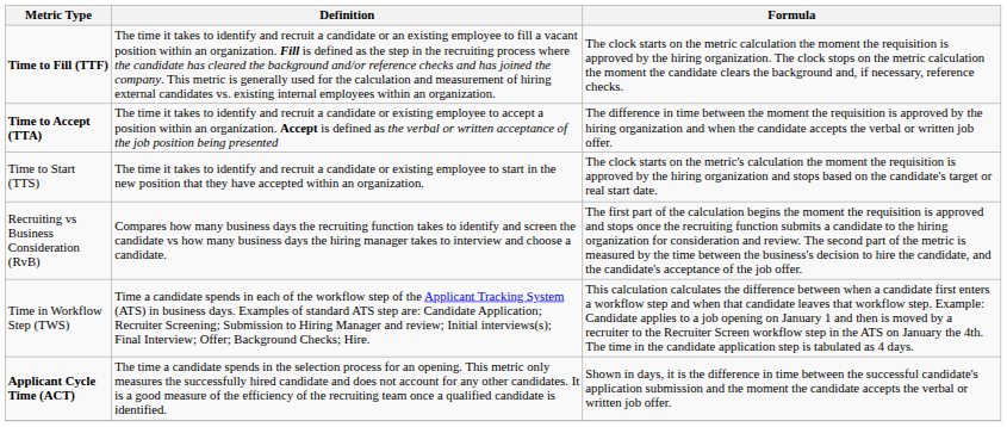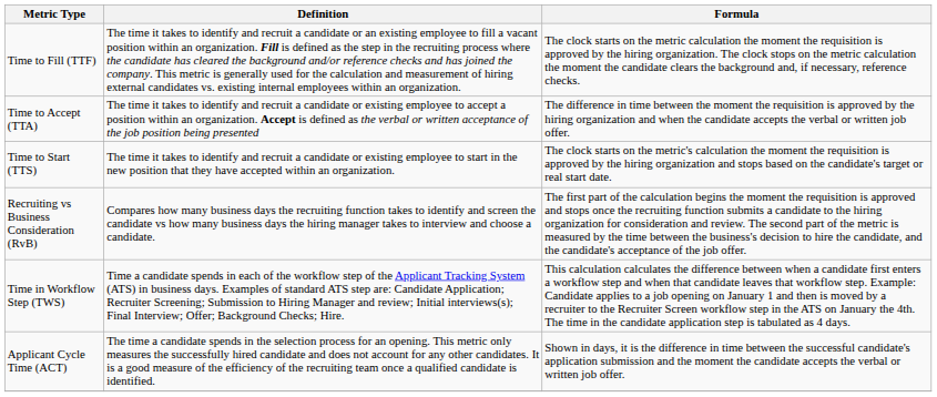Time to Fill (TTF) | Metric Type: bold -> normal
Time to Accept (TTA) | Metric Type: bold -> normal
Applicant Cycle Time (ACT) | Metric Type: bold -> normal
